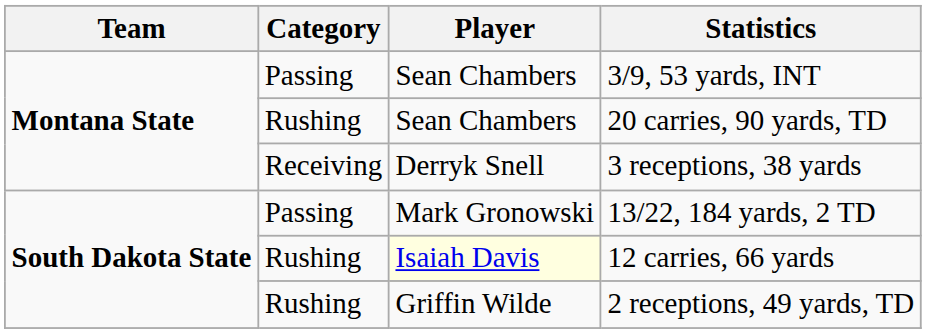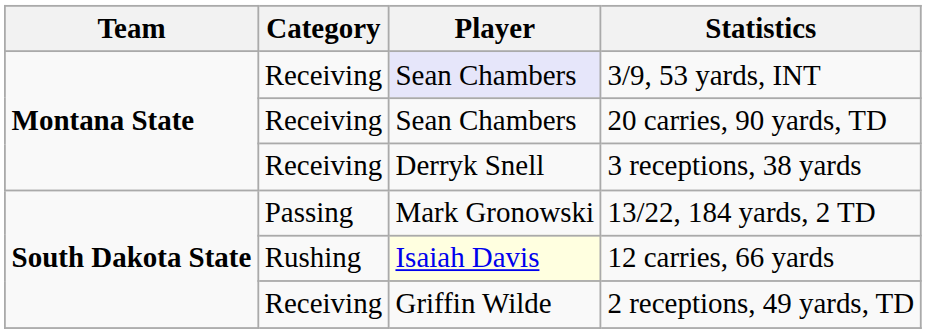3/9, 53 yards, INT | Category: Passing -> Receiving
3/9, 53 yards, INT | Player: no background -> lavender background
20 carries, 90 yards, TD | Category: Rushing -> Receiving
2 receptions, 49 yards, TD | Category: Rushing -> Receiving
